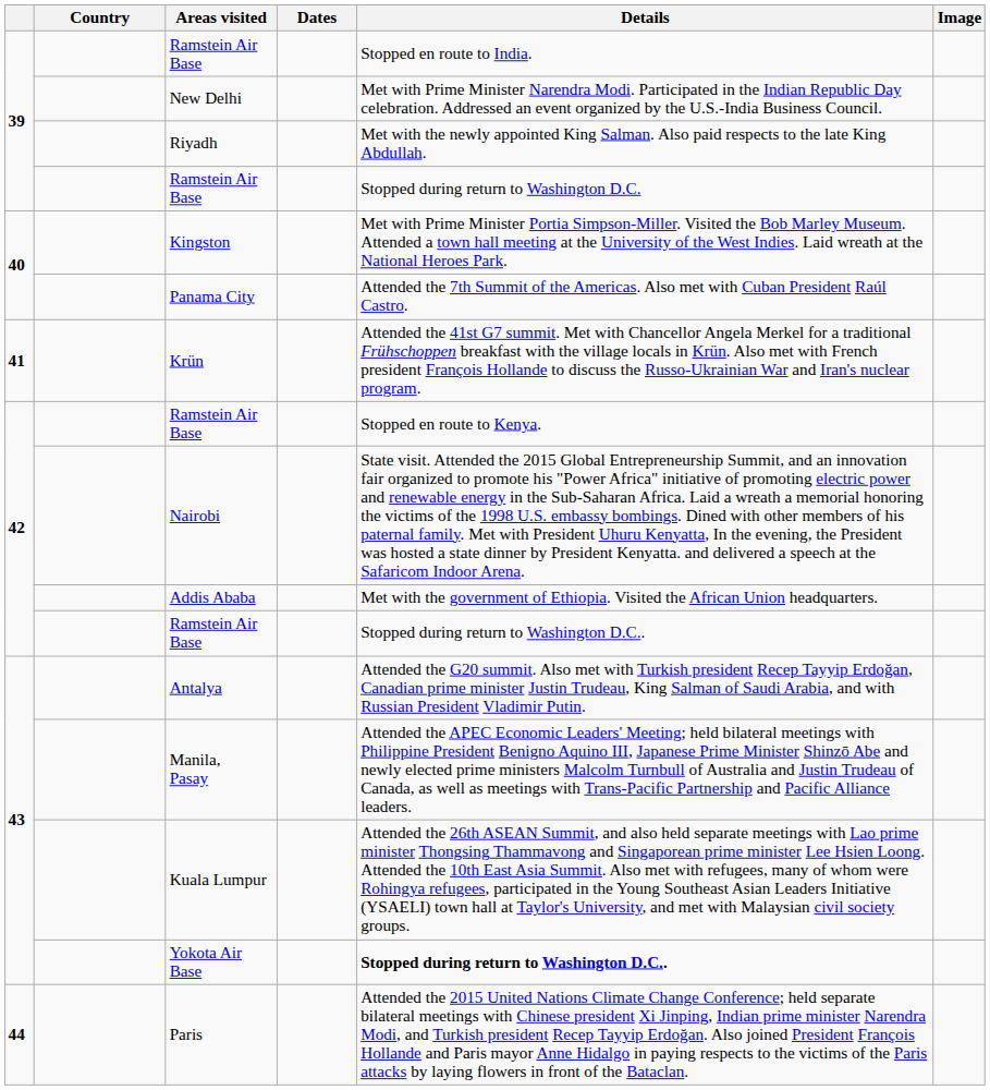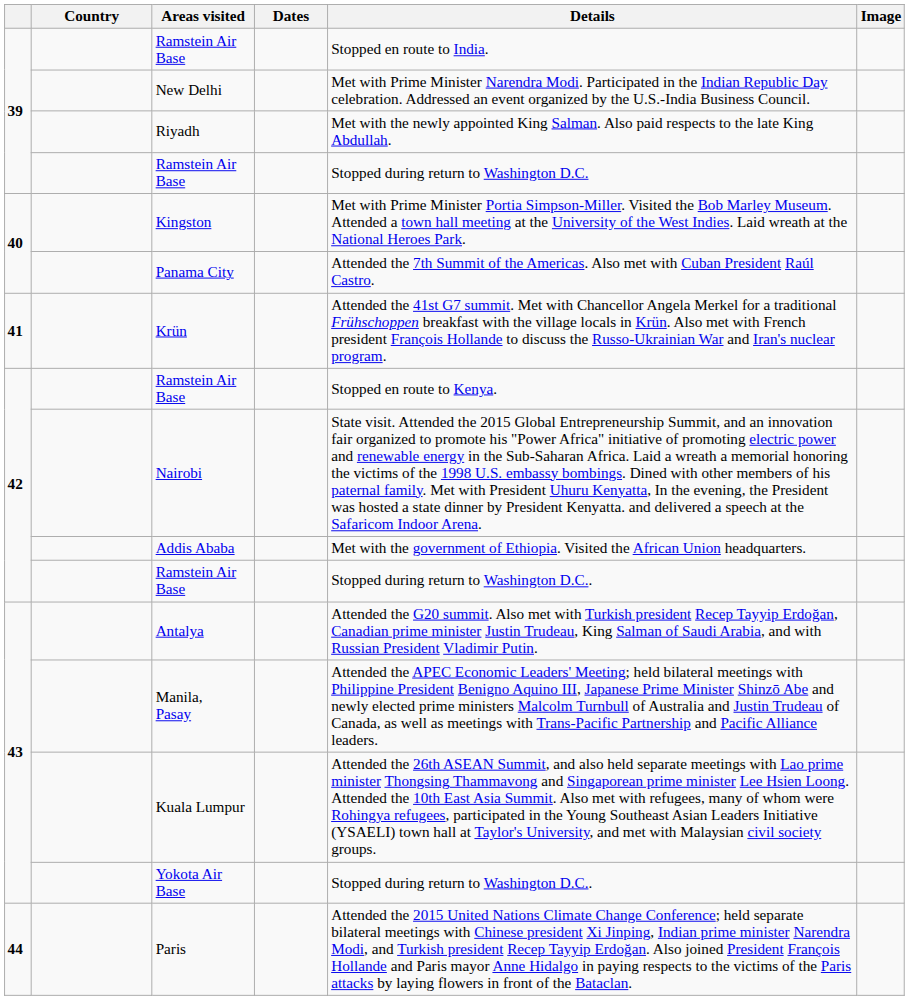Yokota Air Base | Details: bold -> normal
